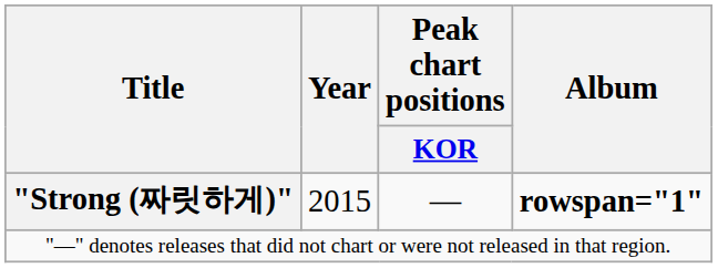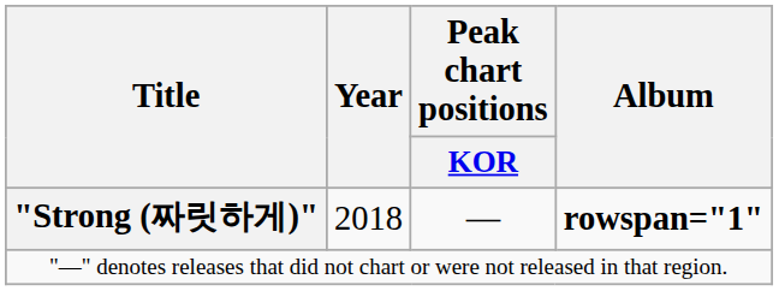"Strong (짜릿하게)" | Year: 2015 -> 2018
